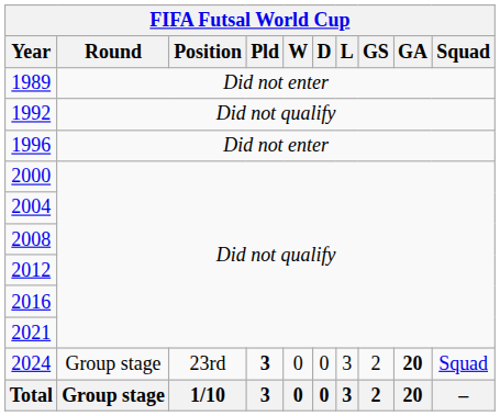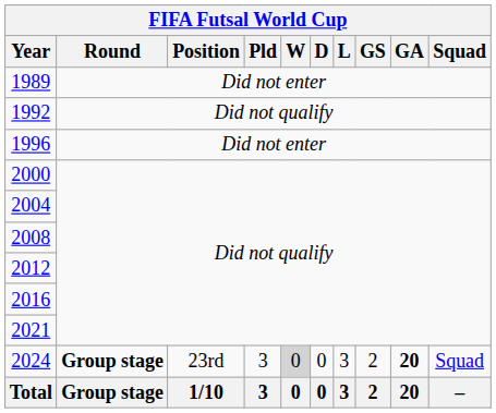2024 | Round: normal -> bold
2024 | Pld: bold -> normal
2024 | W: no background -> lightgrey background
